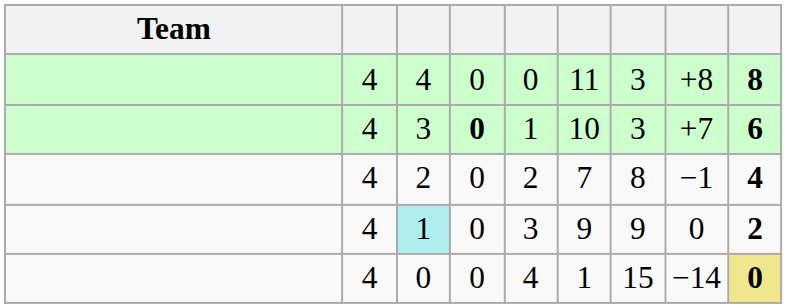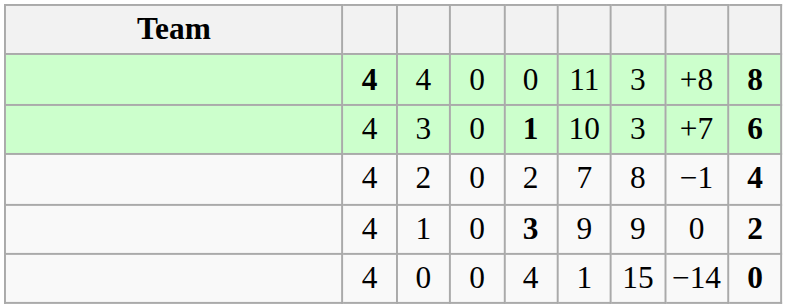row 2 | column 2: normal -> bold
row 3 | column 4: bold -> normal
row 3 | column 5: normal -> bold
row 5 | column 3: paleturquoise background -> no background
row 5 | column 5: normal -> bold
row 6 | column 9: khaki background -> no background
